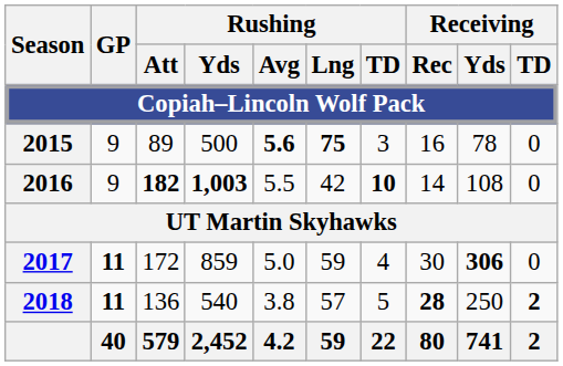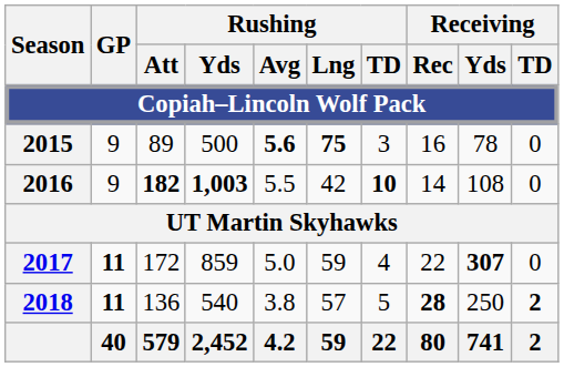2017 | Receiving / Rec / Copiah–Lincoln Wolf Pack: 30 -> 22
2017 | Receiving / Yds / Copiah–Lincoln Wolf Pack: 306 -> 307
